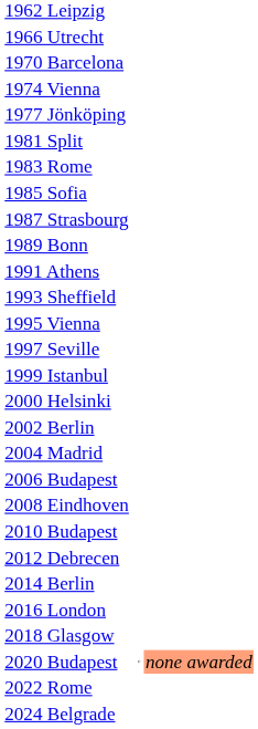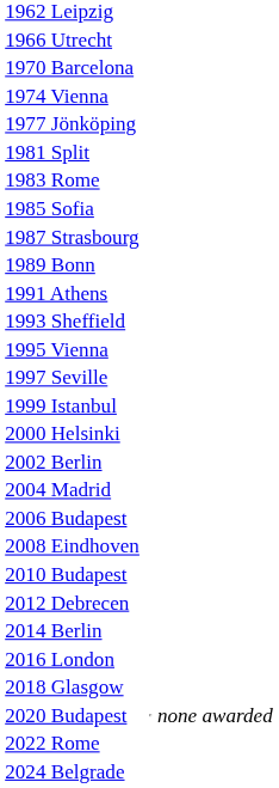2020 Budapest | column 2: lightsalmon background -> no background
